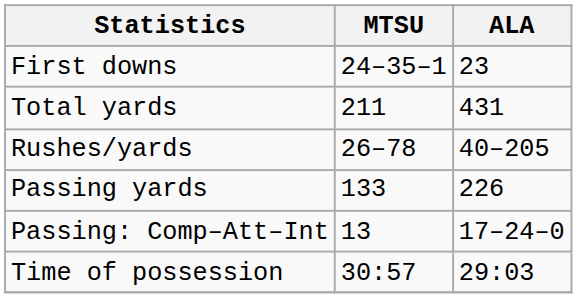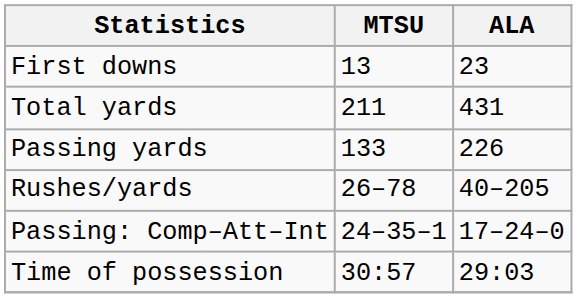First downs | MTSU: 24–35–1 -> 13
rows swapped: Rushes/yards <-> Passing yards
Passing: Comp–Att–Int | MTSU: 13 -> 24–35–1
